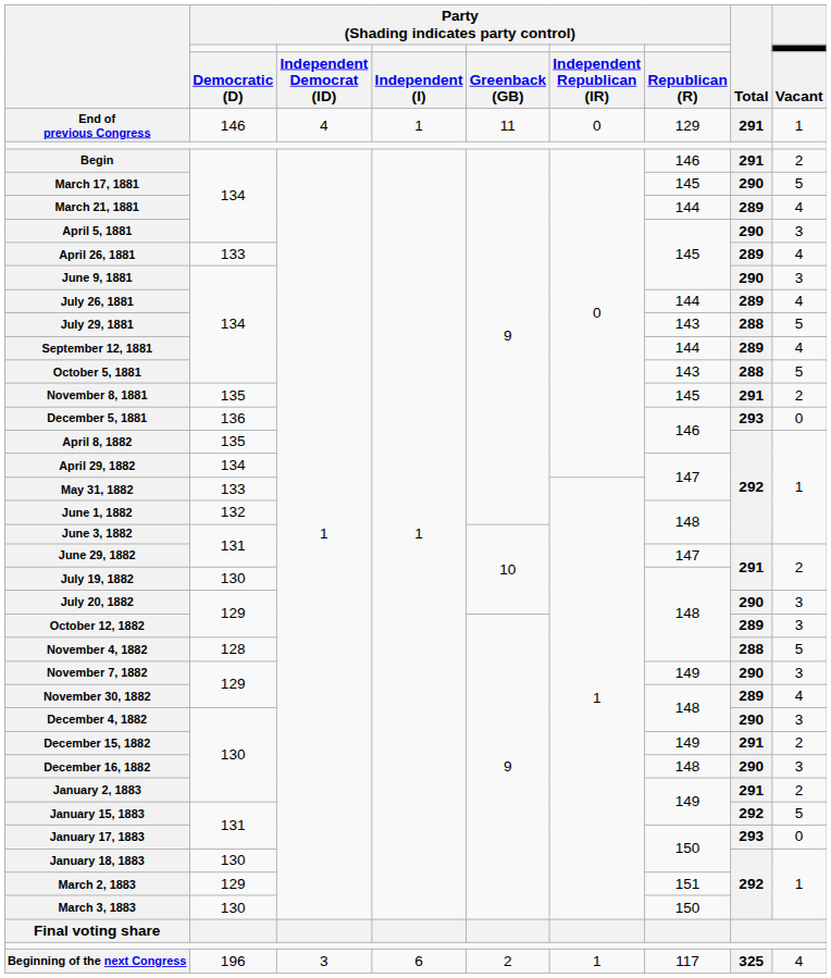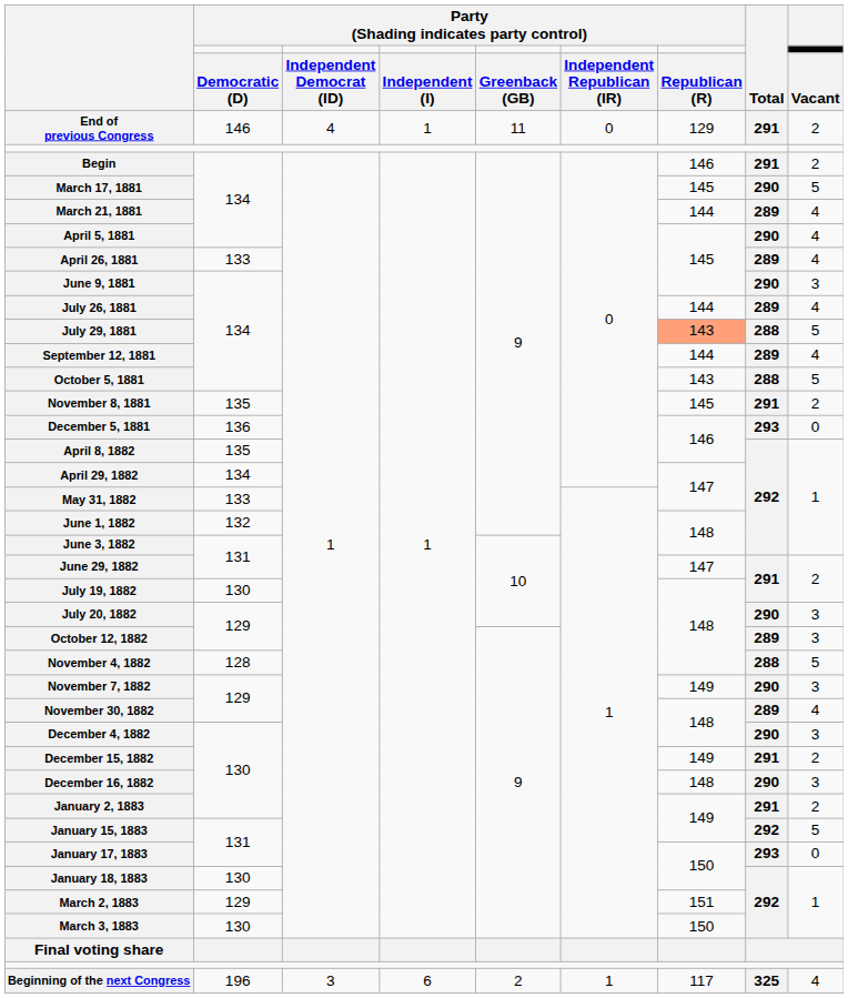End of previous Congress | column 9: 1 -> 2
April 5, 1881 | column 9: 3 -> 4
July 29, 1881 | column 7: no background -> lightsalmon background
